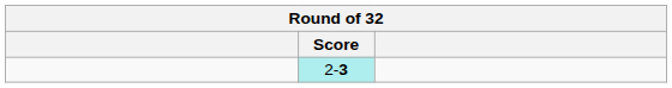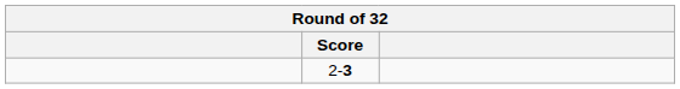row 3 | Score: paleturquoise background -> no background
